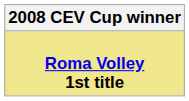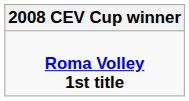row 2 | column 1: khaki background -> no background
